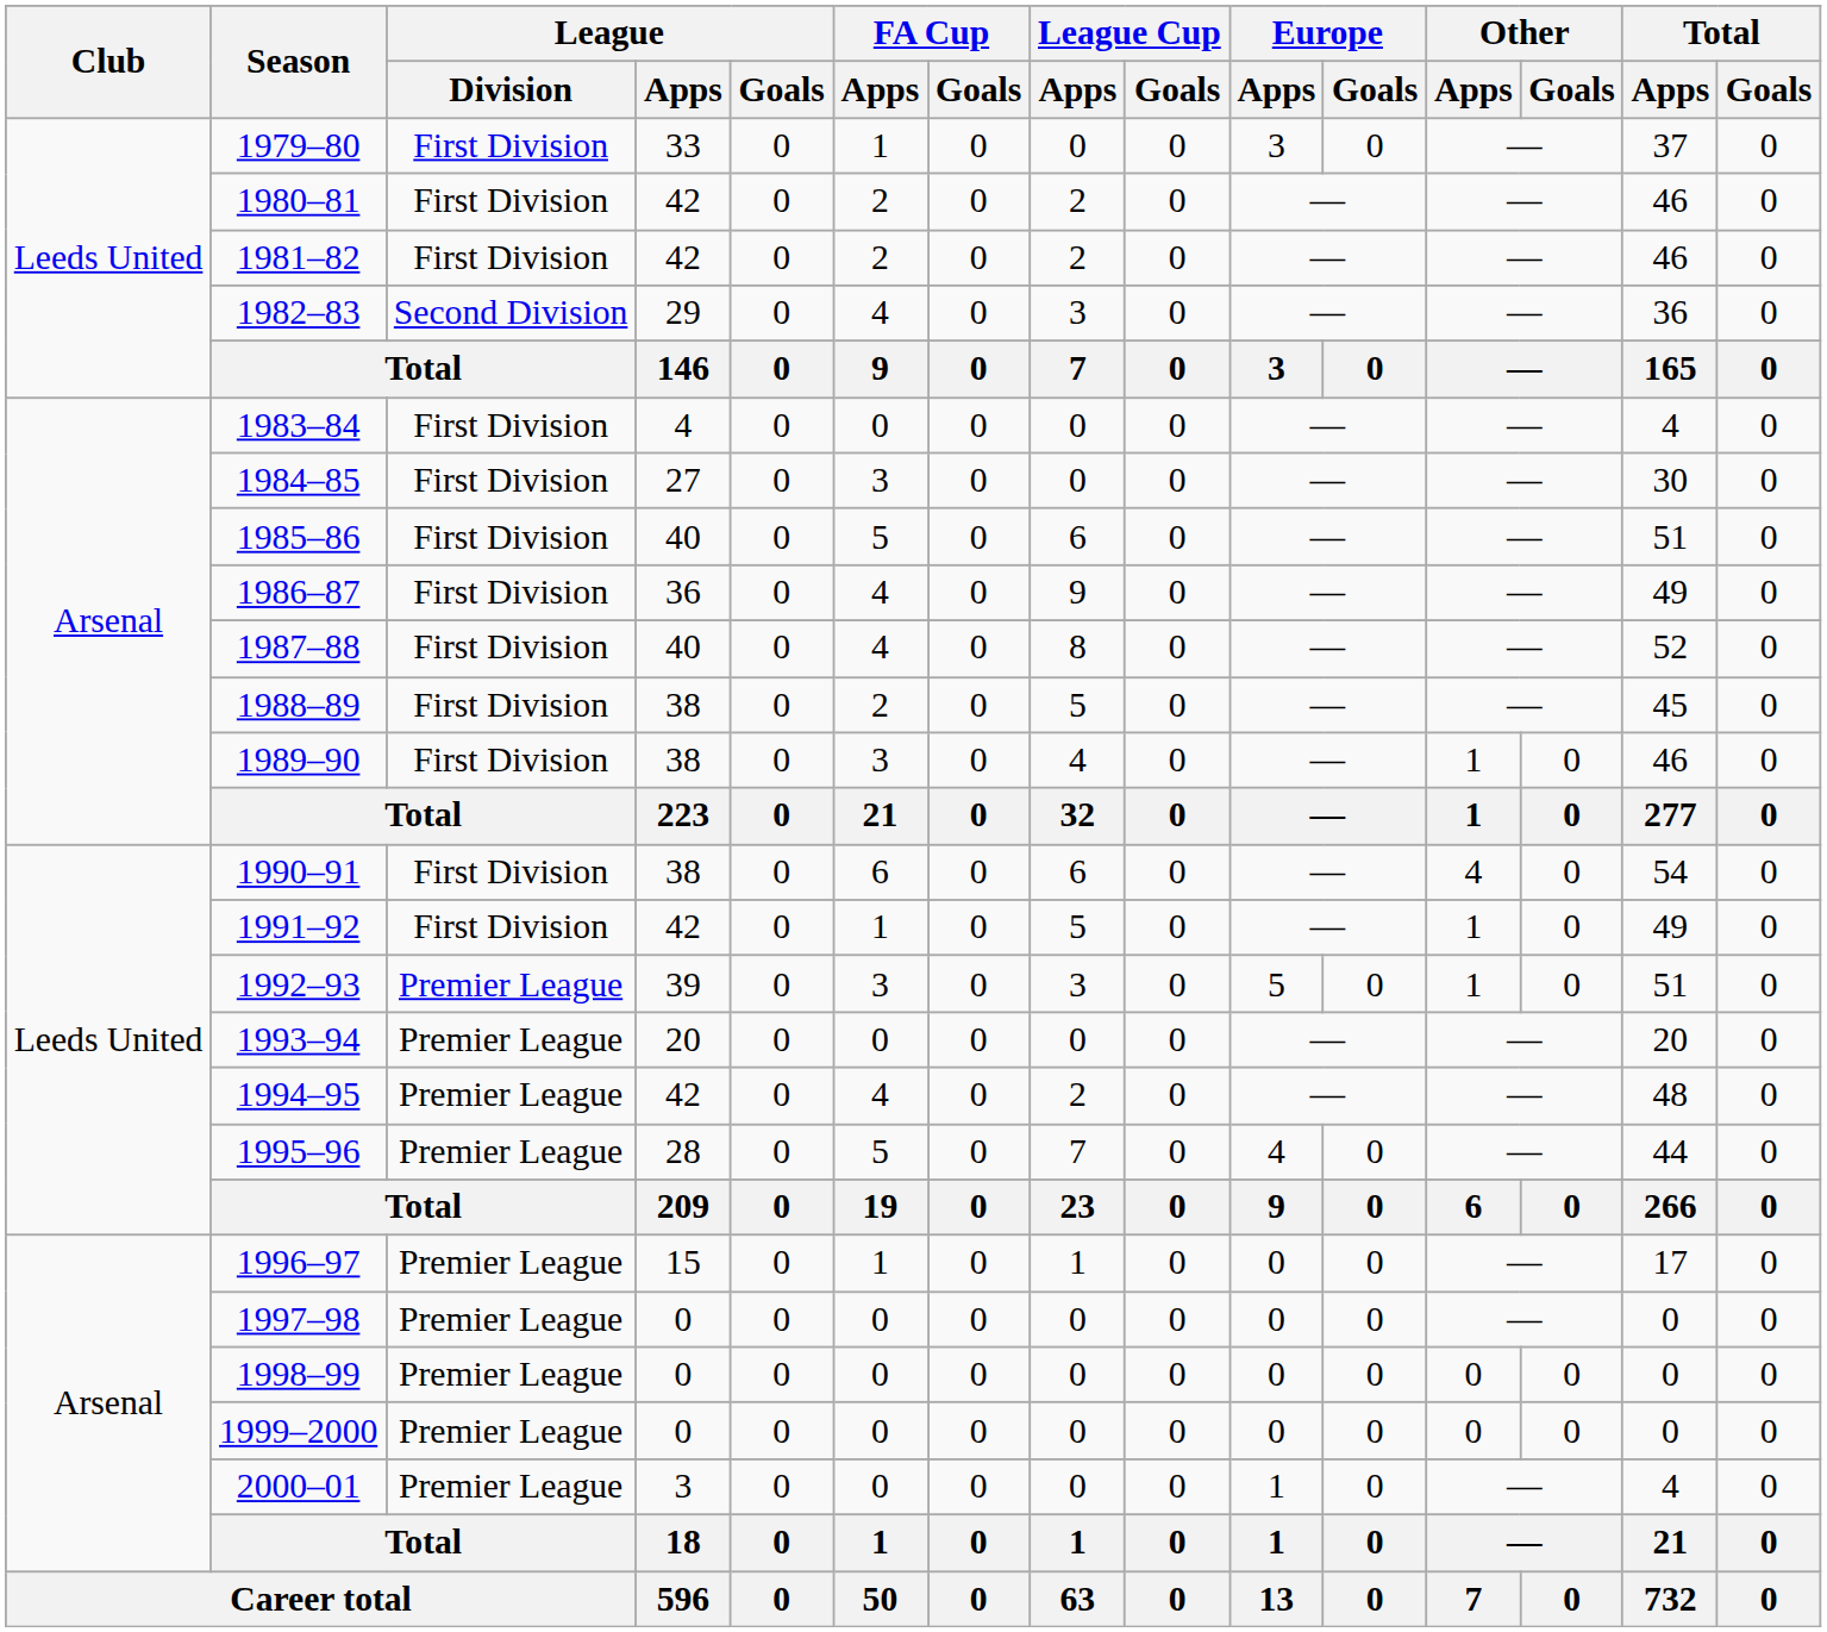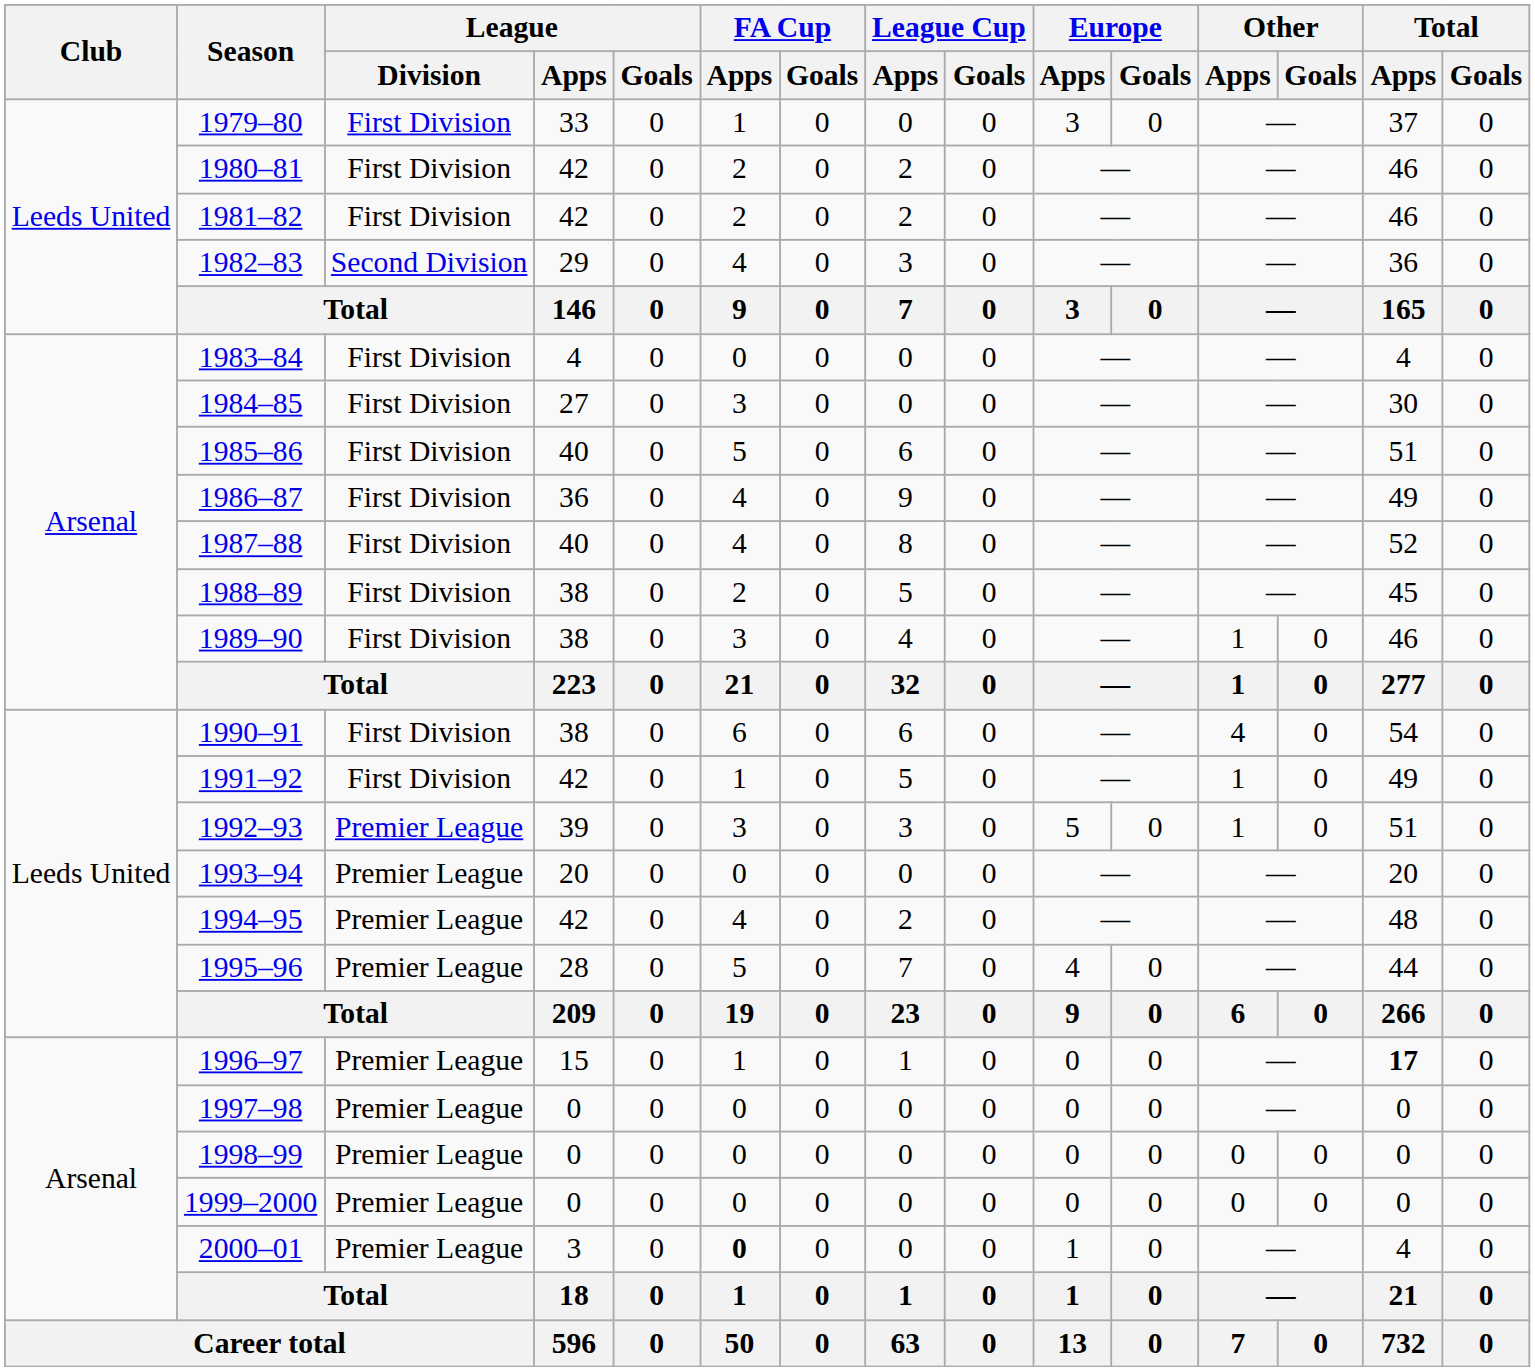1996–97 | Total / Apps: normal -> bold
2000–01 | FA Cup / Apps: normal -> bold
